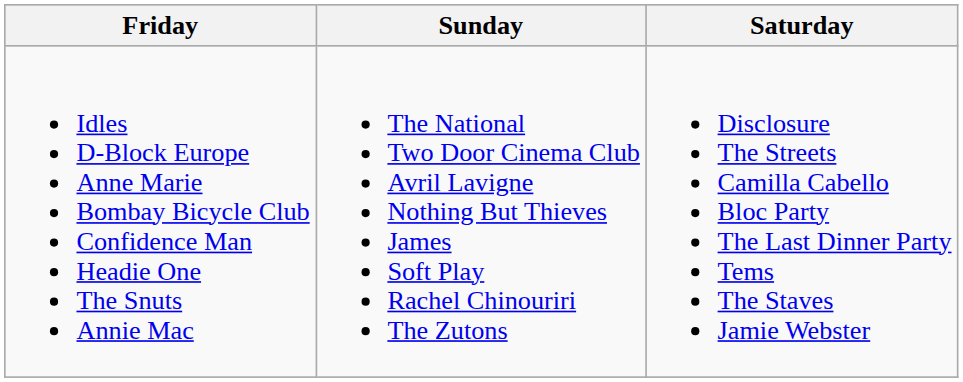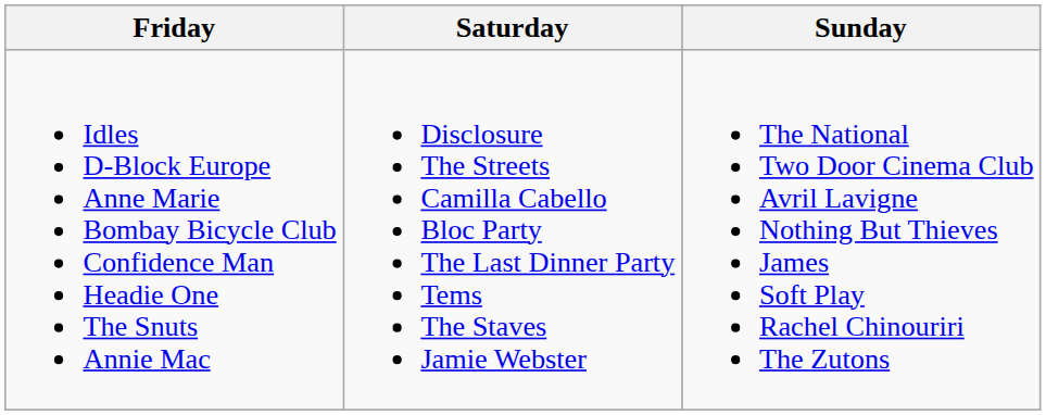columns swapped: Saturday <-> Sunday
